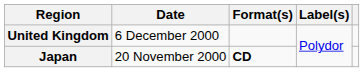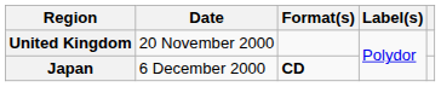United Kingdom | Date: 6 December 2000 -> 20 November 2000
Japan | Date: 20 November 2000 -> 6 December 2000
